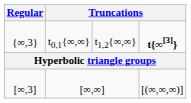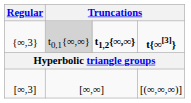{∞,3} | column 2: no background -> lightgrey background
{∞,3} | column 3: normal -> bold
